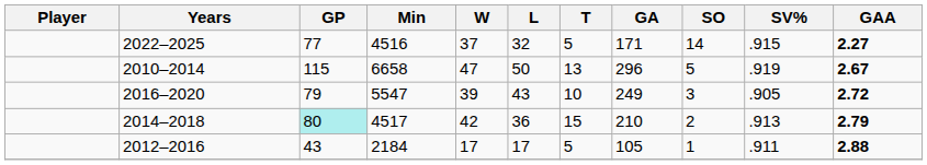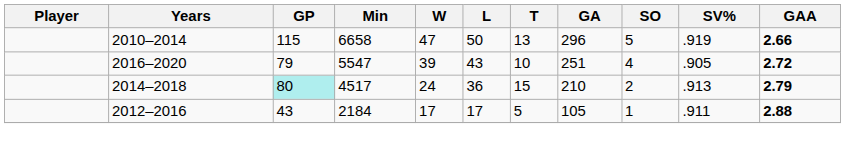- row: 2022–2025 | 77 | 4516 | 37 | 32 | 5 | 171 | 14 | .915 | 2.27
2010–2014 | GAA: 2.67 -> 2.66
2016–2020 | GA: 249 -> 251
2016–2020 | SO: 3 -> 4
2014–2018 | W: 42 -> 24
